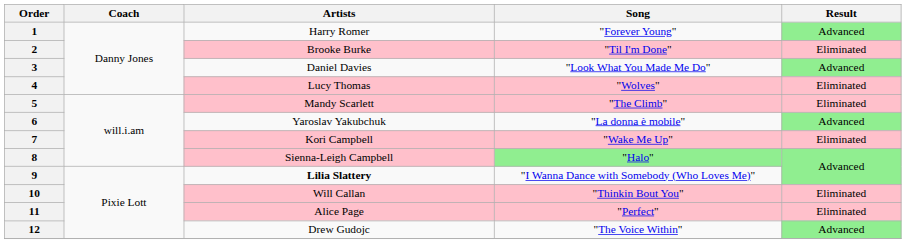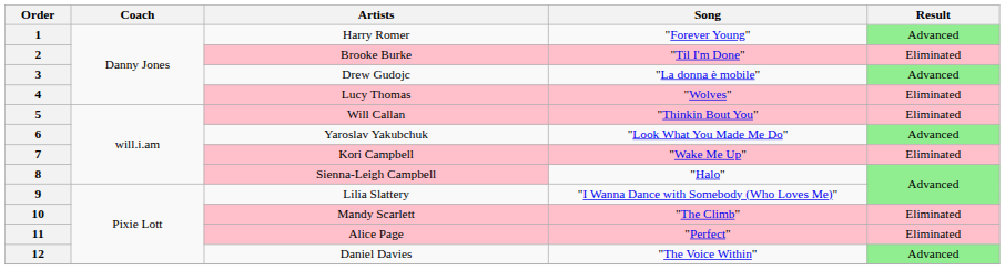3 | Artists: Daniel Davies -> Drew Gudojc
3 | Song: "Look What You Made Me Do" -> "La donna è mobile"
5 | Artists: Mandy Scarlett -> Will Callan
5 | Song: "The Climb" -> "Thinkin Bout You"
6 | Song: "La donna è mobile" -> "Look What You Made Me Do"
8 | Song: lightgreen background -> no background
9 | Artists: bold -> normal
10 | Artists: Will Callan -> Mandy Scarlett
10 | Song: "Thinkin Bout You" -> "The Climb"
12 | Artists: Drew Gudojc -> Daniel Davies
